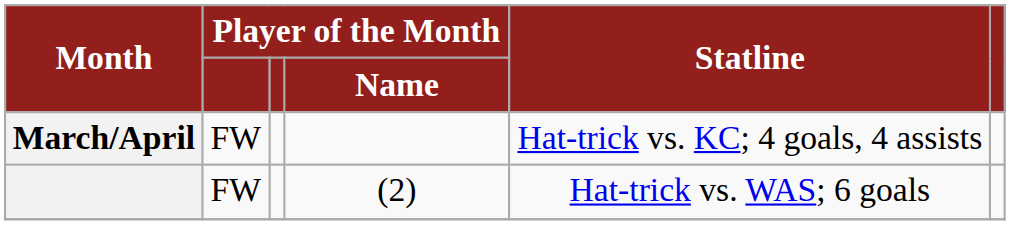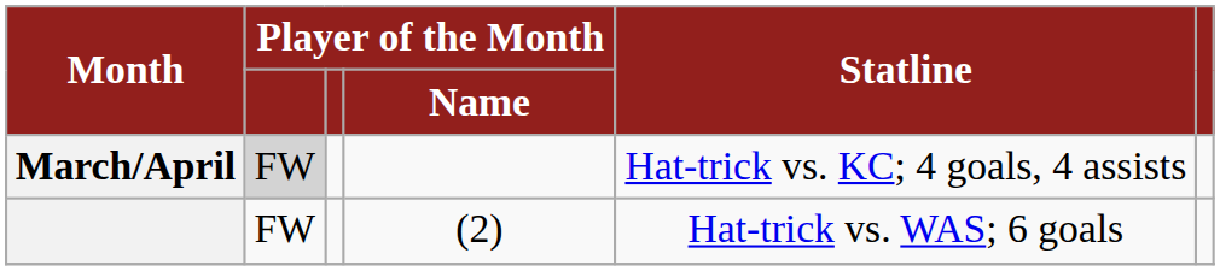March/April | column 2: no background -> lightgrey background
